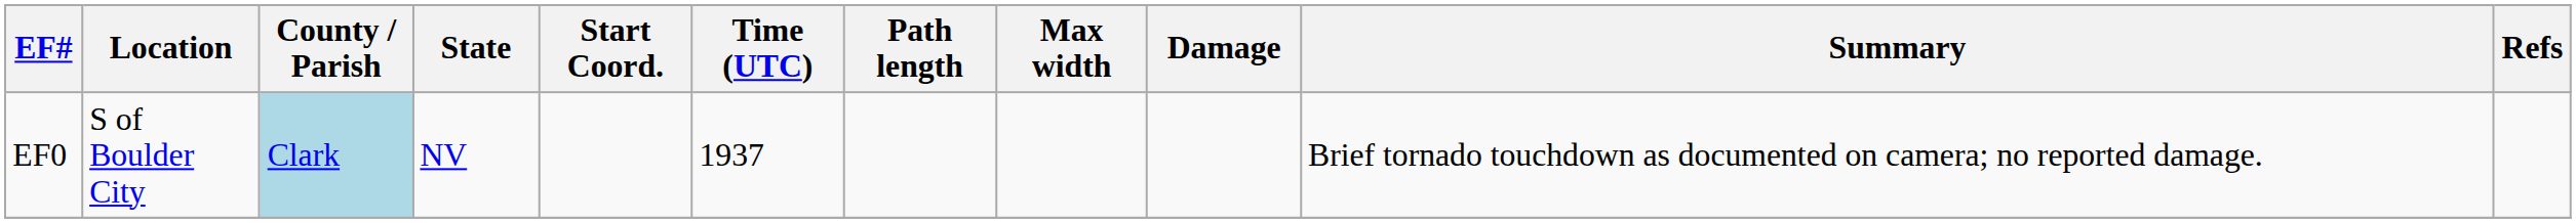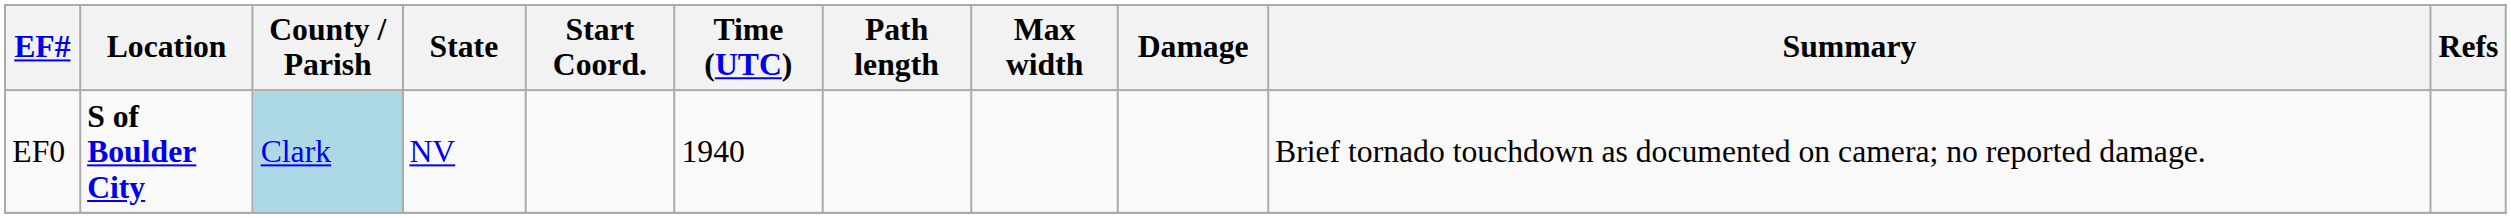EF0 | Location: normal -> bold
EF0 | Time (UTC): 1937 -> 1940
